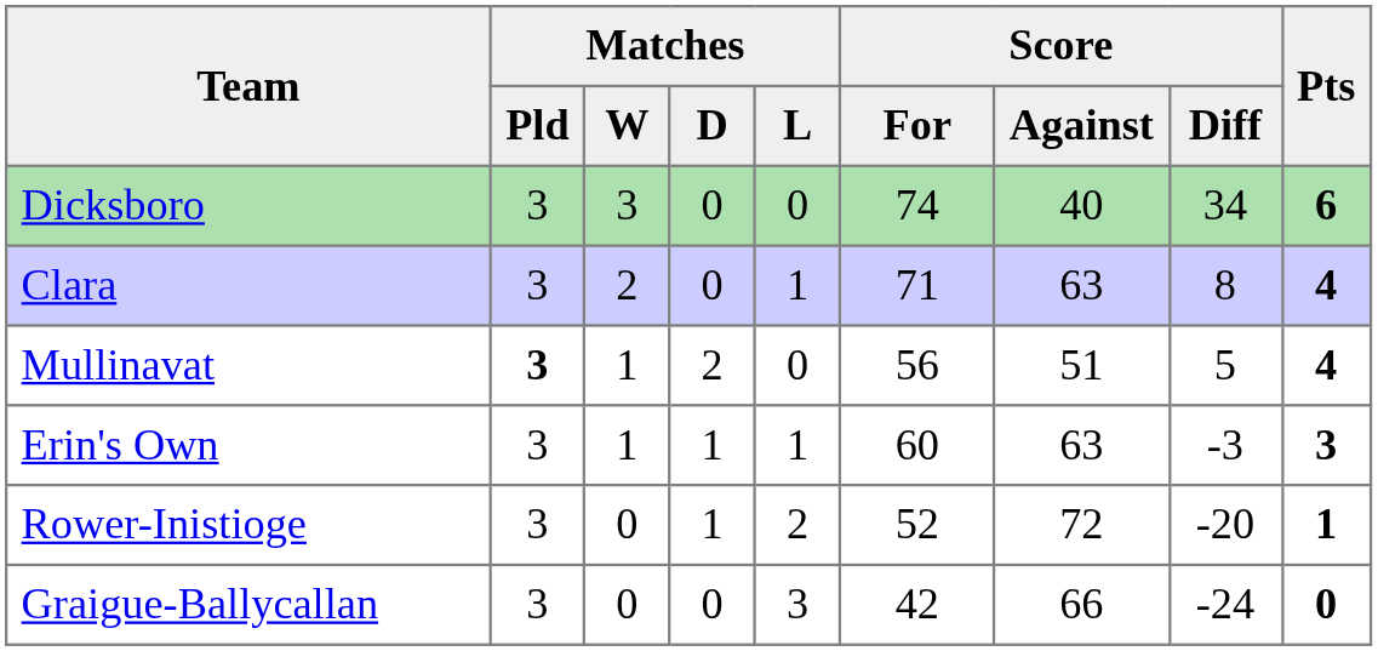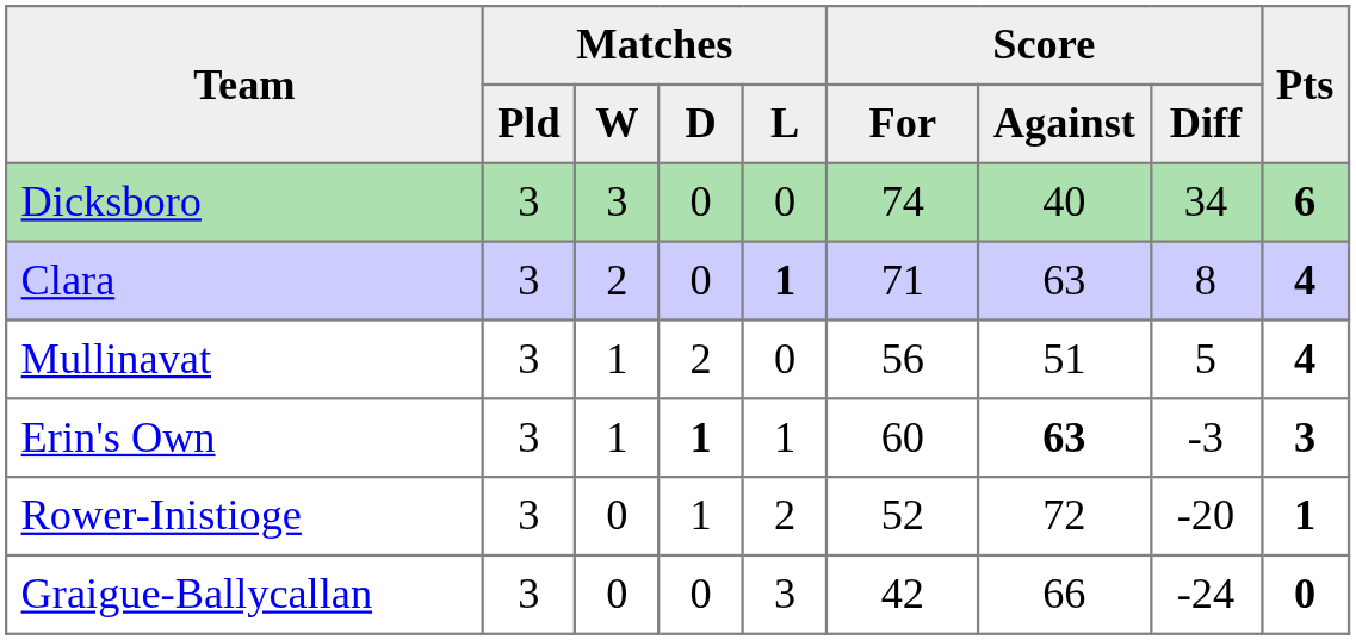Clara | Matches / L: normal -> bold
Mullinavat | Matches / Pld: bold -> normal
Erin's Own | Matches / D: normal -> bold
Erin's Own | Score / Against: normal -> bold
